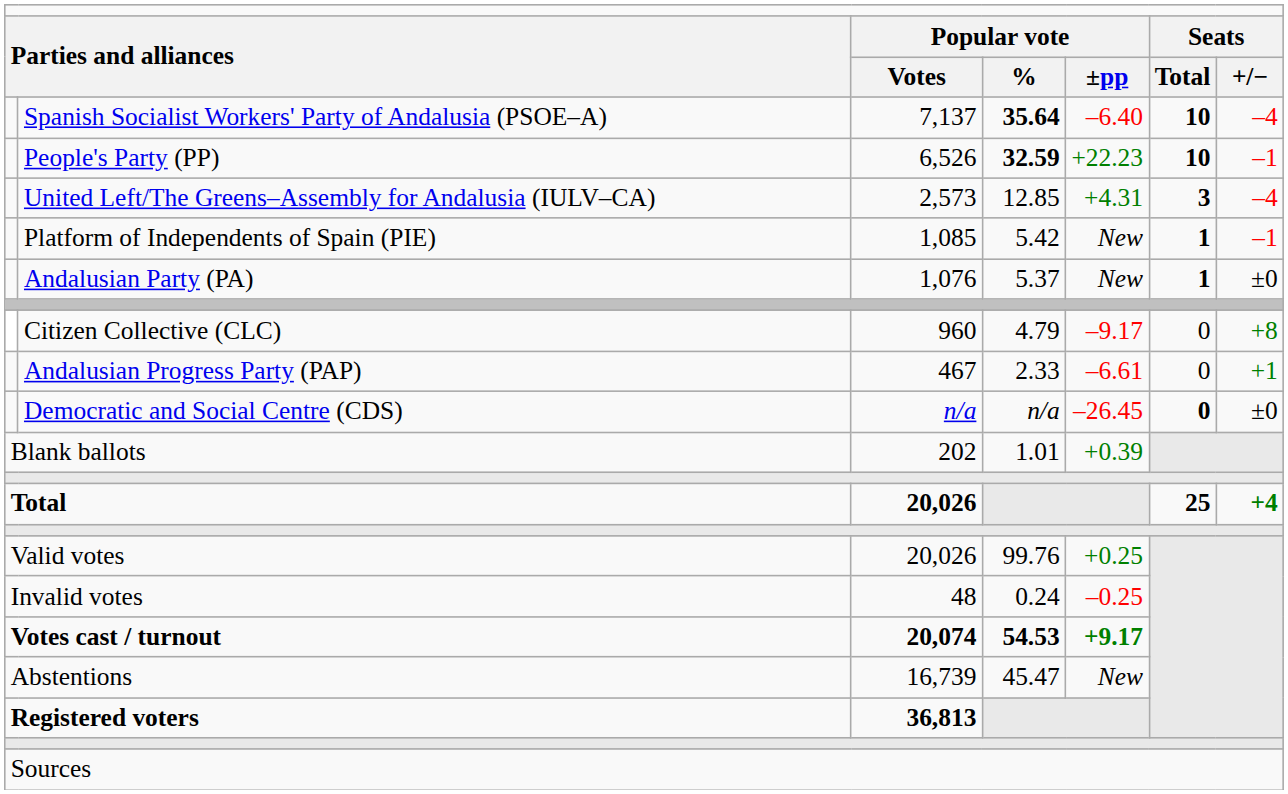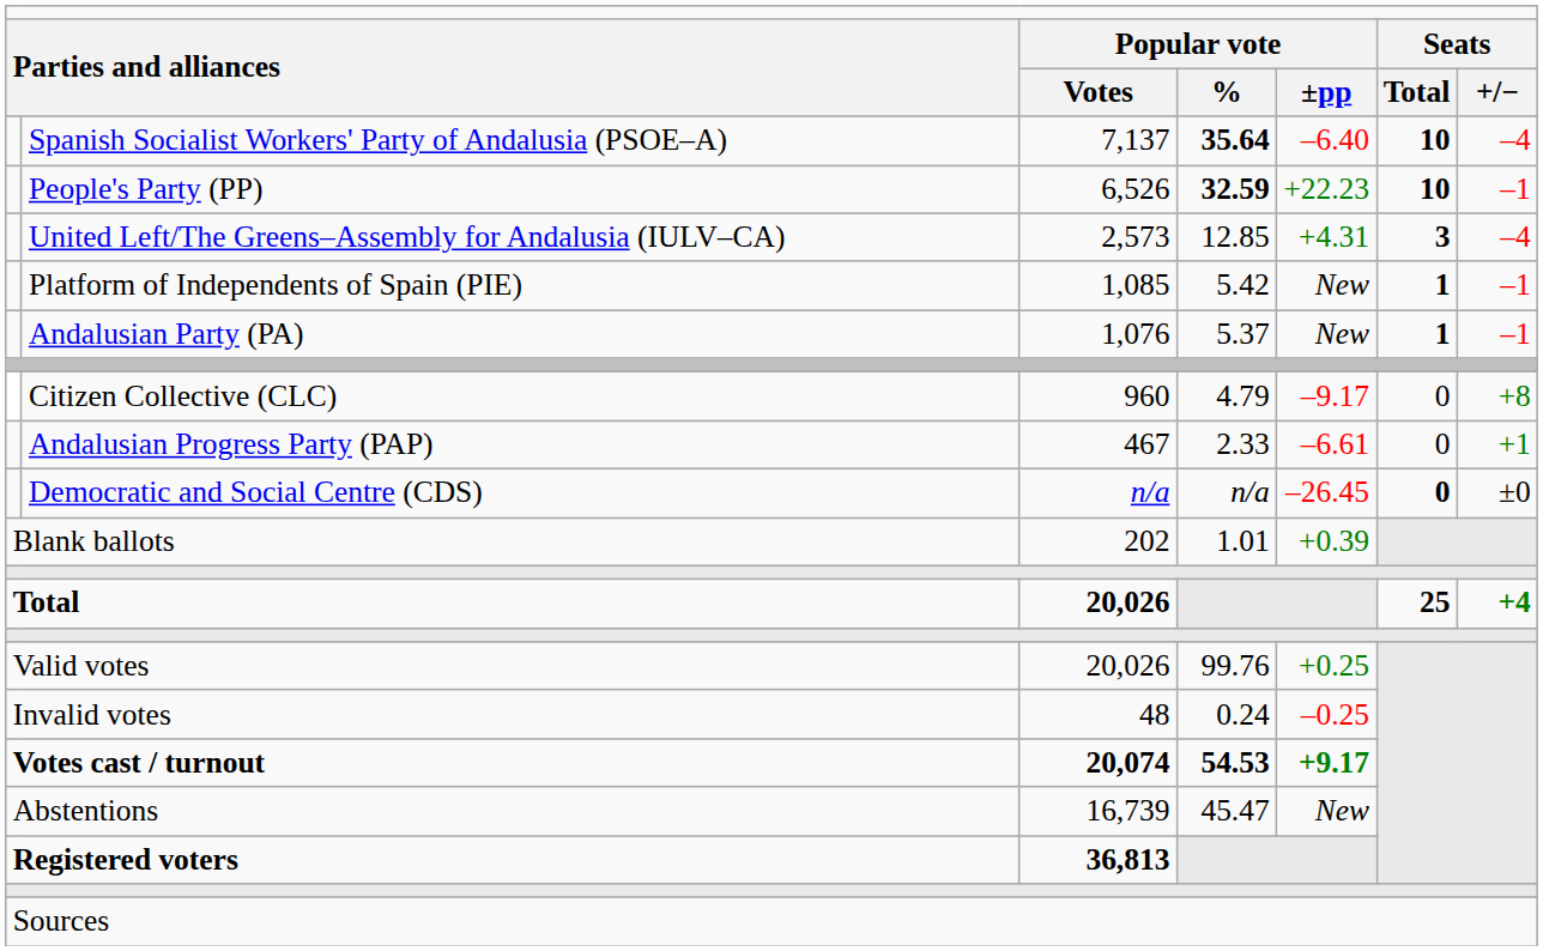Andalusian Party (PA) | column 7: ±0 -> –1
